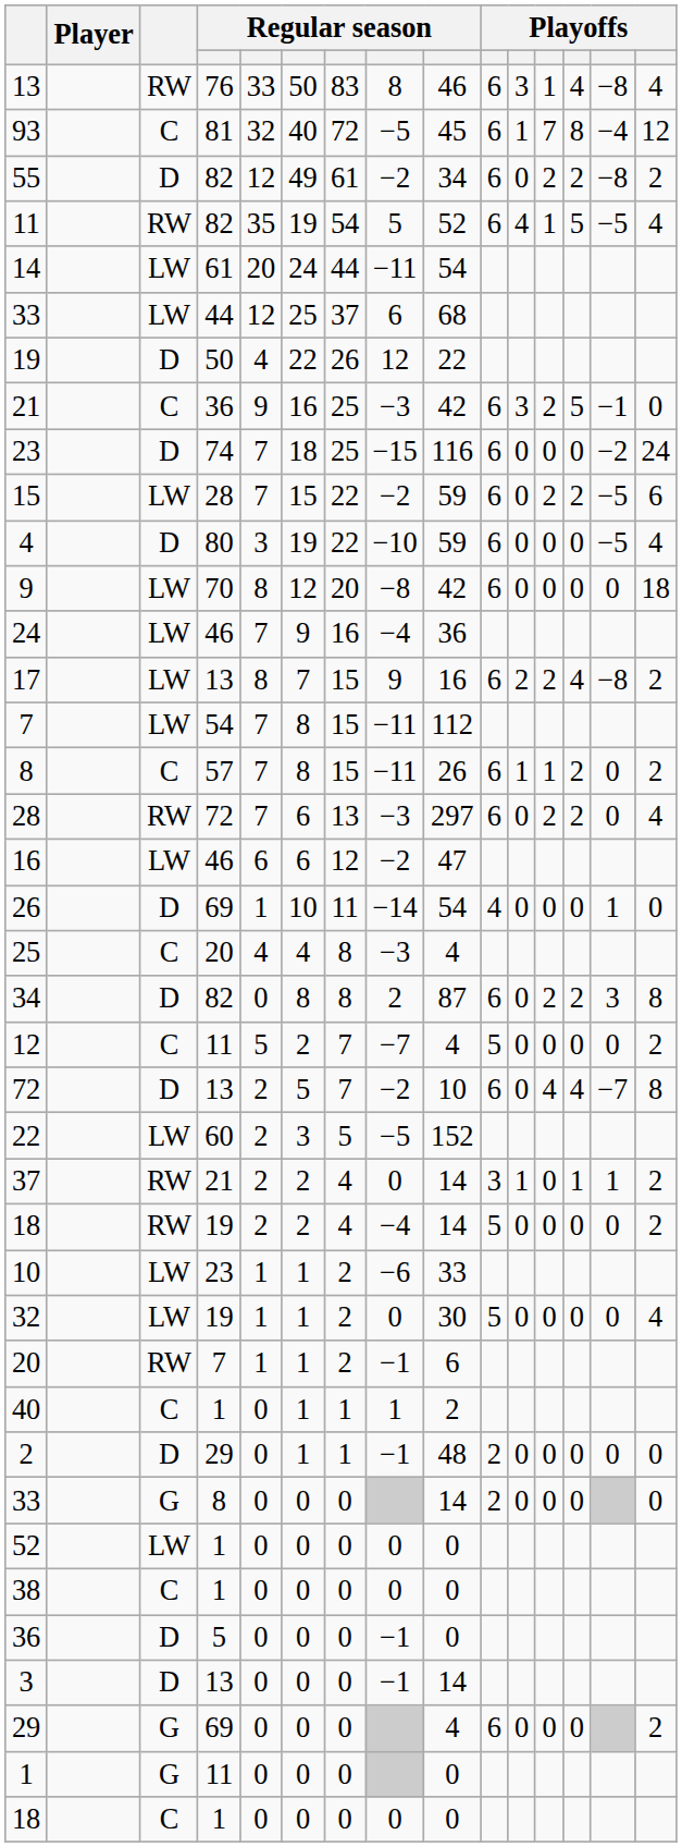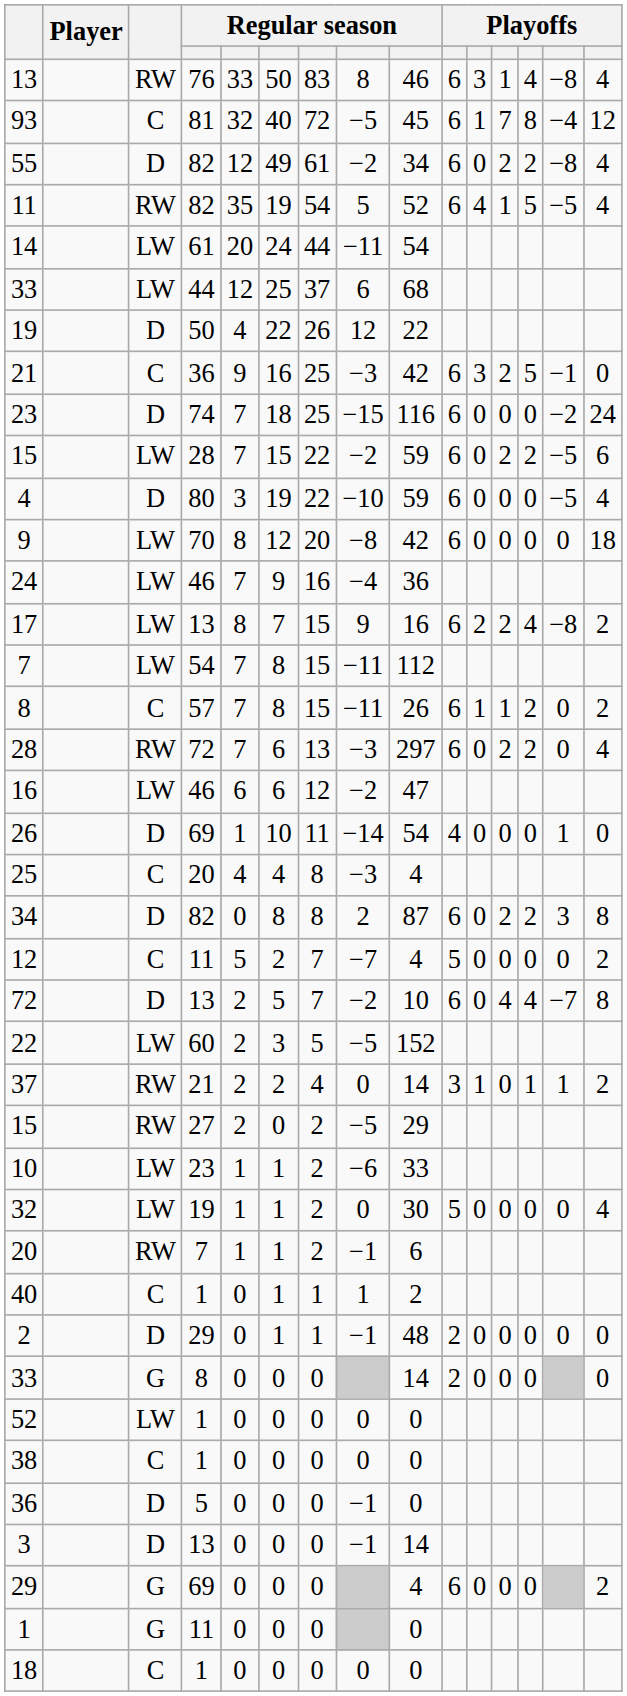55 | column 15: 2 -> 4
- row: 18 | RW | 19 | 2 | 2 | 4 | −4 | 14 | 5 | 0 | 0 | 0 | 0 | 2
+ row: 15 | RW | 27 | 2 | 0 | 2 | −5 | 29
